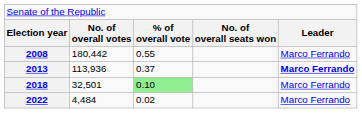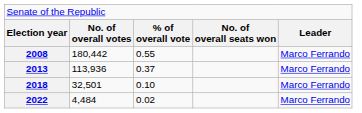2013 | column 5: bold -> normal
2018 | column 3: lightgreen background -> no background
